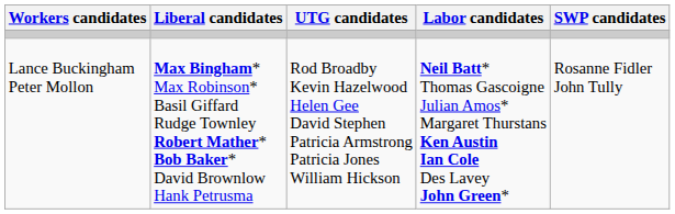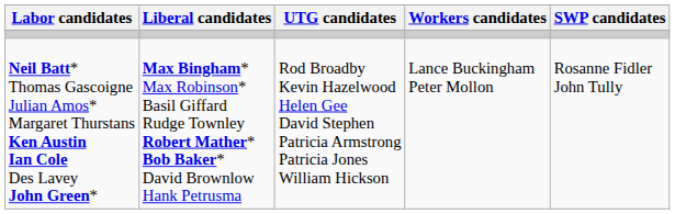columns swapped: Labor candidates <-> Workers candidates
